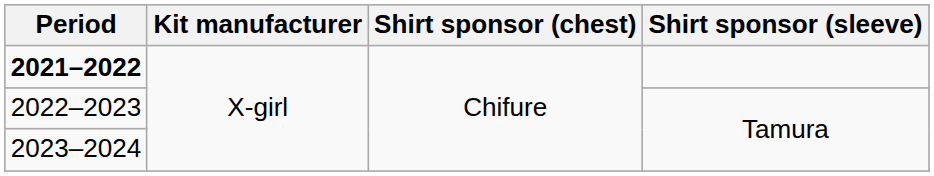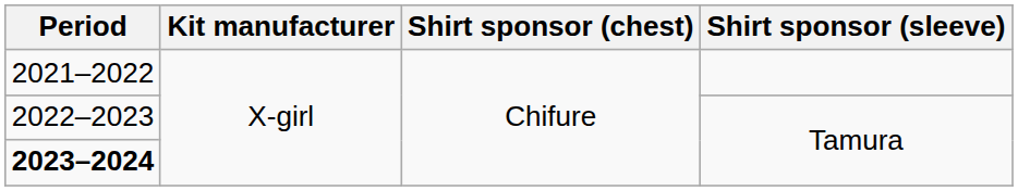2021–2022 | Period: bold -> normal
2023–2024 | Period: normal -> bold
